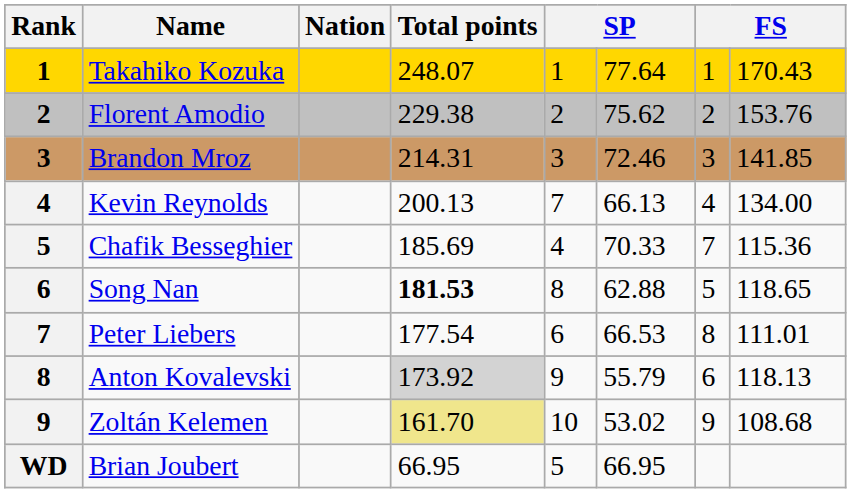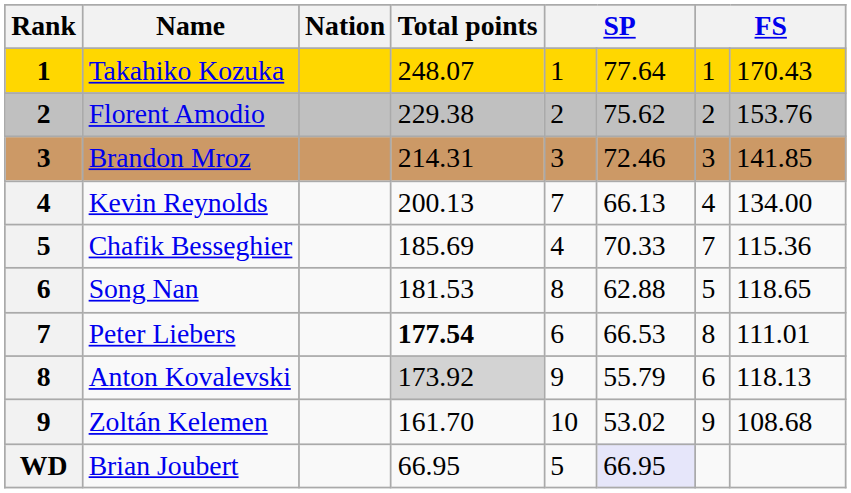Song Nan | Total points: bold -> normal
Peter Liebers | Total points: normal -> bold
Zoltán Kelemen | Total points: khaki background -> no background
Brian Joubert | column 6: no background -> lavender background
